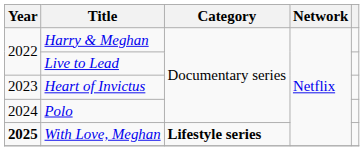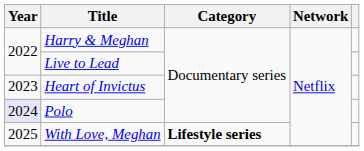Polo | Year: no background -> lavender background
With Love, Meghan | Year: bold -> normal
